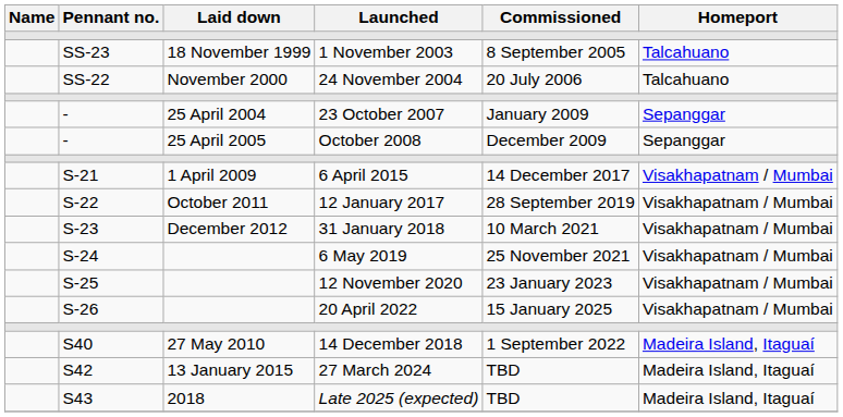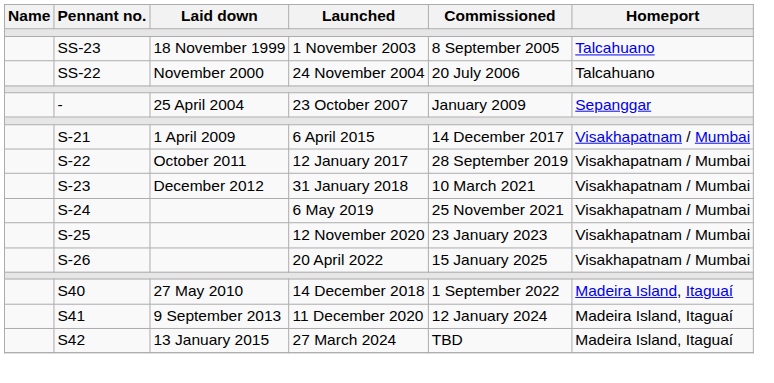- row: - | 25 April 2005 | October 2008 | December 2009 | Sepanggar
+ row: S41 | 9 September 2013 | 11 December 2020 | 12 January 2024 | Madeira Island, Itaguaí
- row: S43 | 2018 | Late 2025 (expected) | TBD | Madeira Island, Itaguaí
